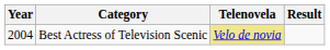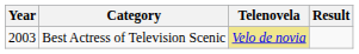Best Actress of Television Scenic | Year: 2004 -> 2003
